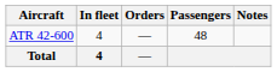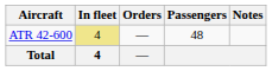ATR 42-600 | In fleet: no background -> khaki background
